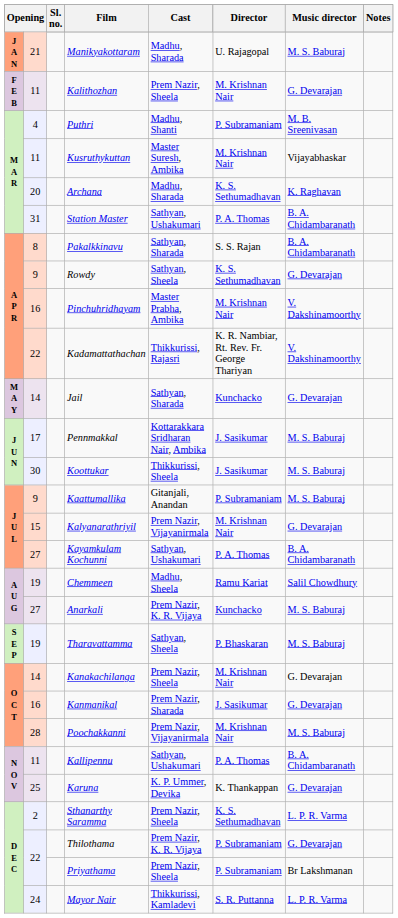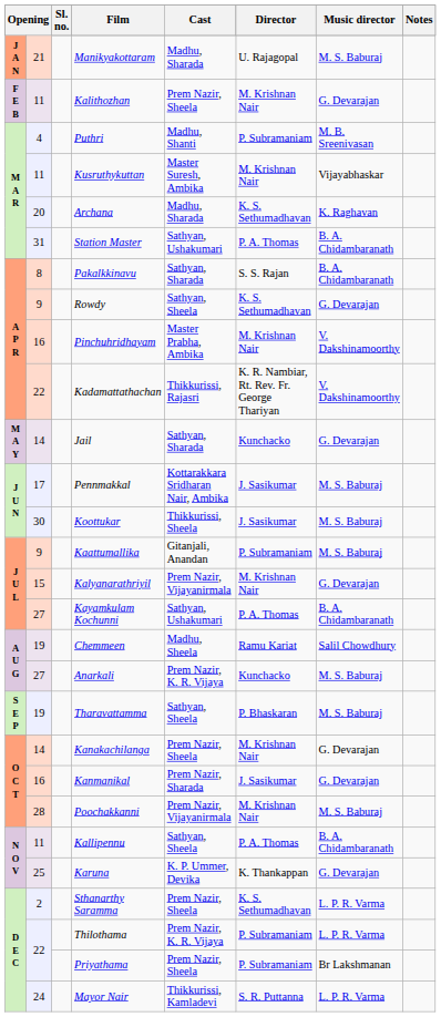Kallipennu | Cast: Sathyan, Ushakumari -> Sathyan, Sheela
Thilothama | Music director: G. Devarajan -> L. P. R. Varma
